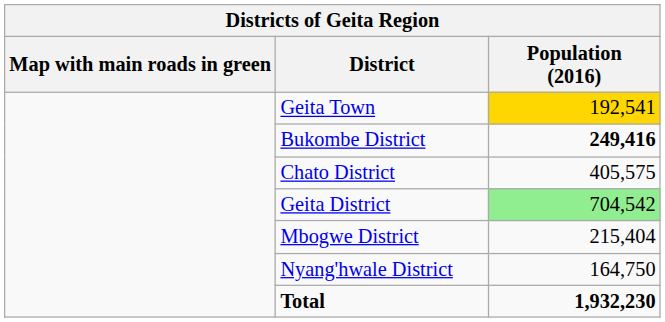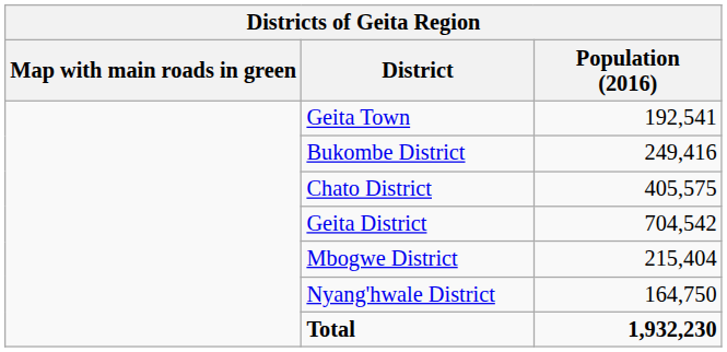Geita Town | Population (2016): gold background -> no background
Bukombe District | Population (2016): bold -> normal
Geita District | Population (2016): lightgreen background -> no background
